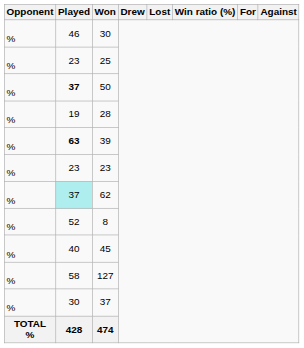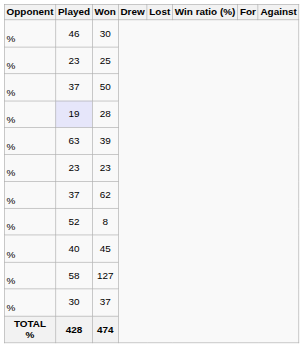50 | Played: bold -> normal
28 | Played: no background -> lavender background
39 | Played: bold -> normal
62 | Played: paleturquoise background -> no background
